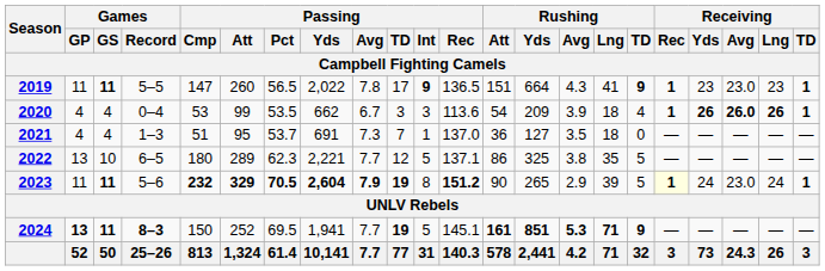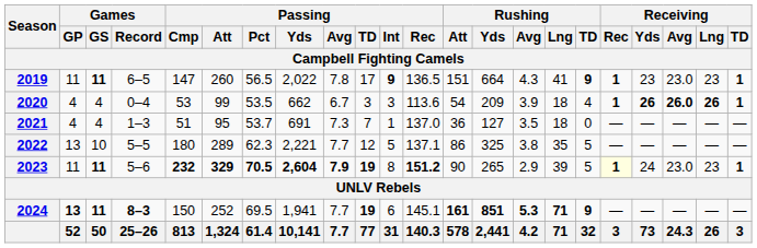2019 | Games / Record: 5–5 -> 6–5
2022 | Games / Record: 6–5 -> 5–5
2023 | Receiving / Lng: 24 -> 23
2024 | Passing / Int: 5 -> 6
